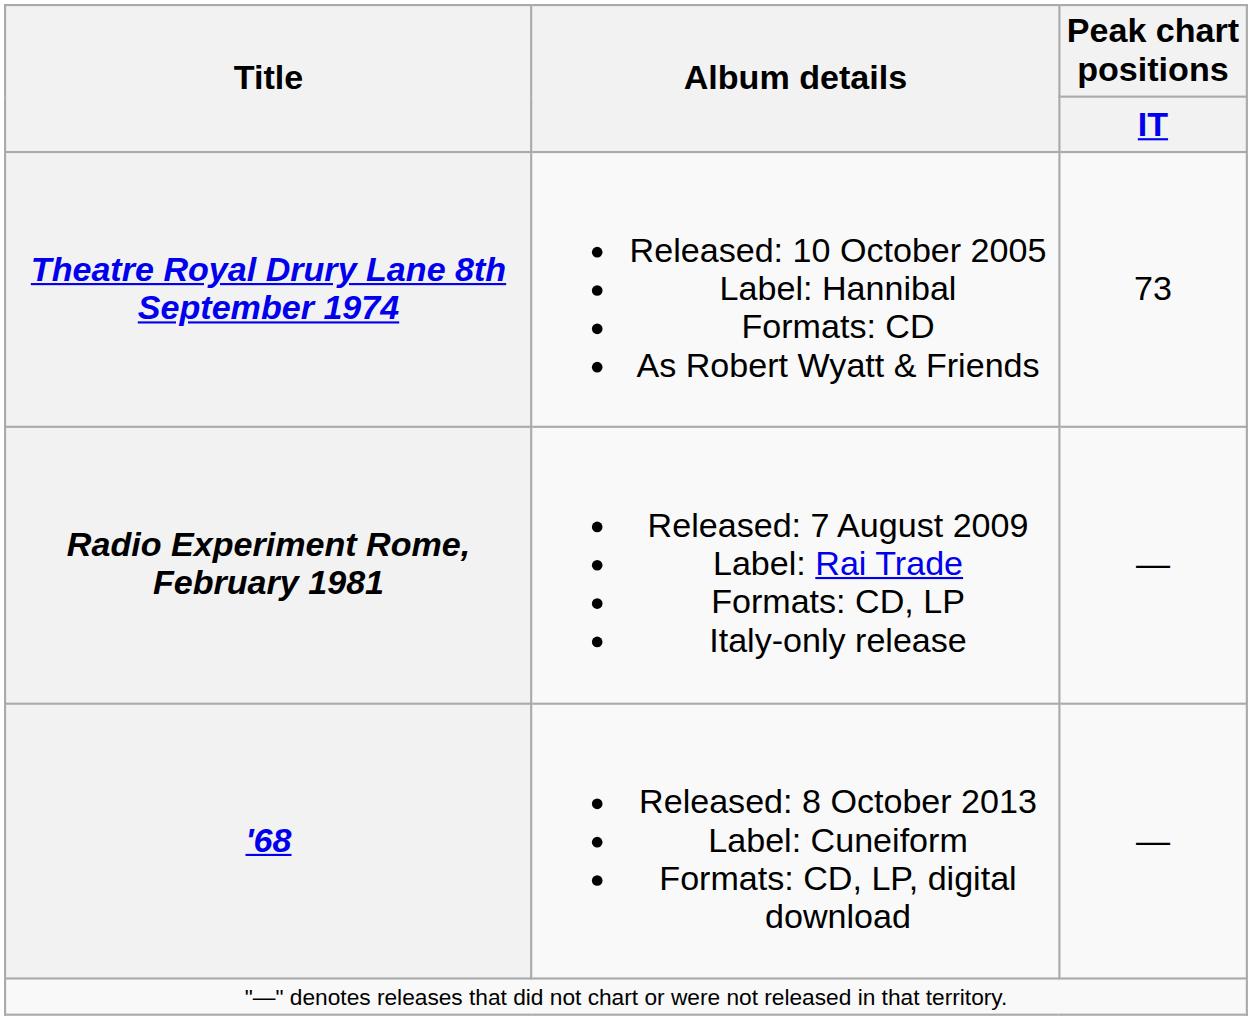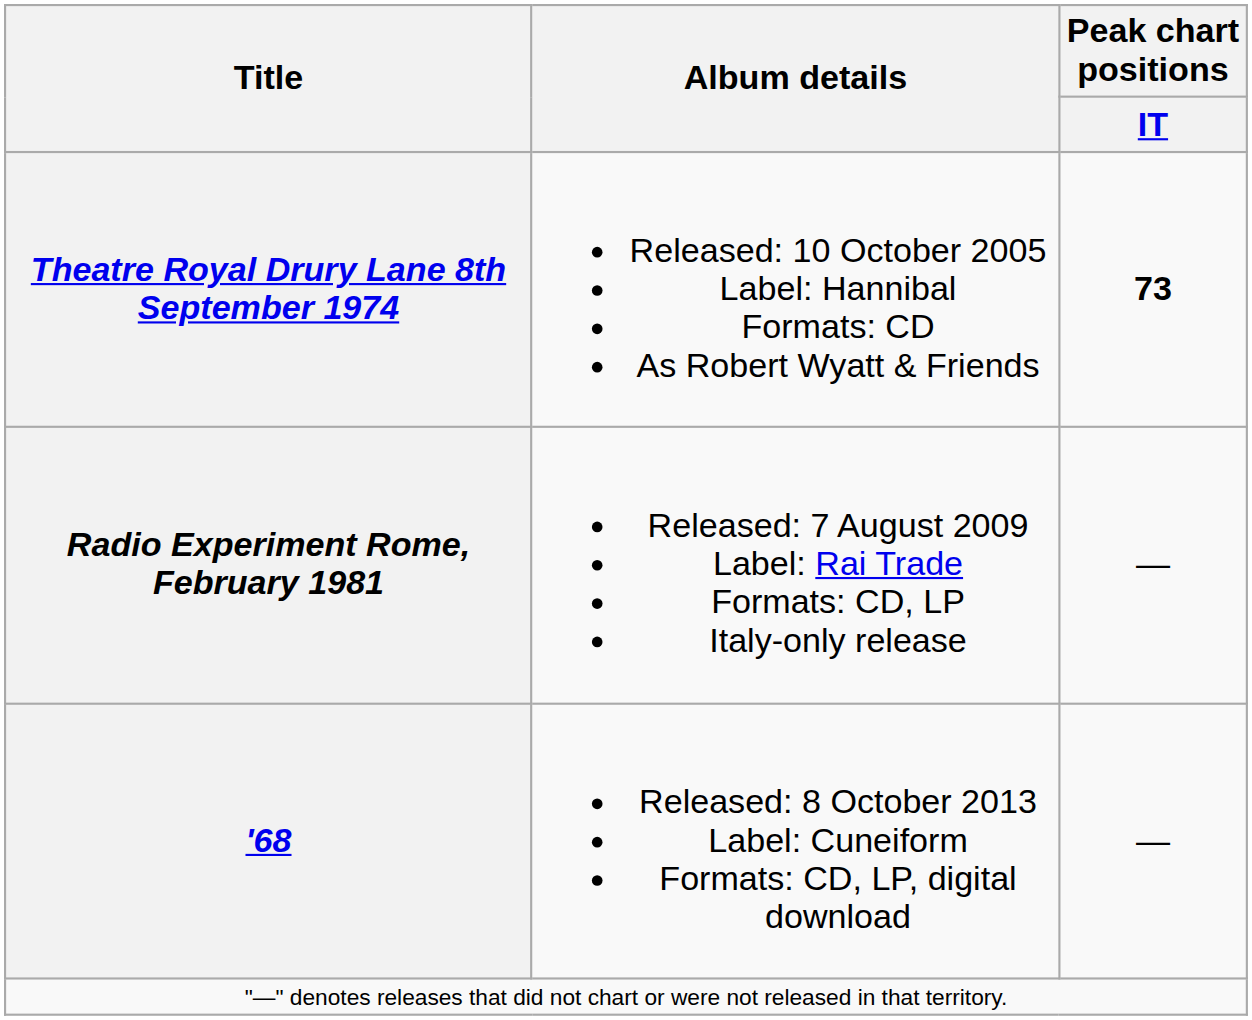Theatre Royal Drury Lane 8th September 1974 | Peak chart positions / IT: normal -> bold
